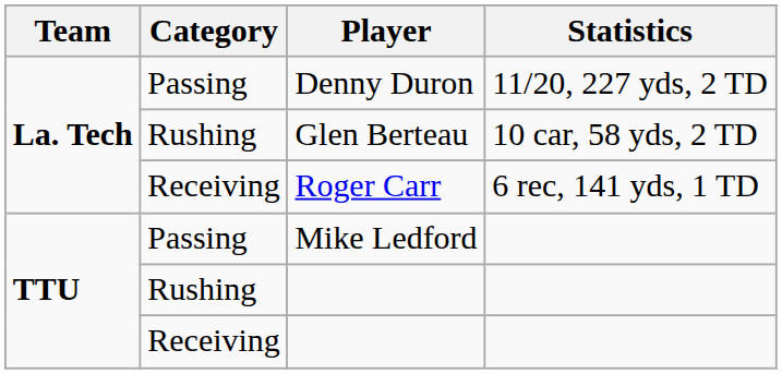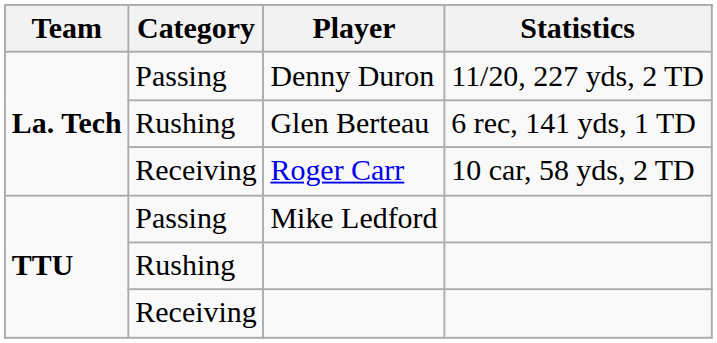Glen Berteau | Statistics: 10 car, 58 yds, 2 TD -> 6 rec, 141 yds, 1 TD
Roger Carr | Statistics: 6 rec, 141 yds, 1 TD -> 10 car, 58 yds, 2 TD
